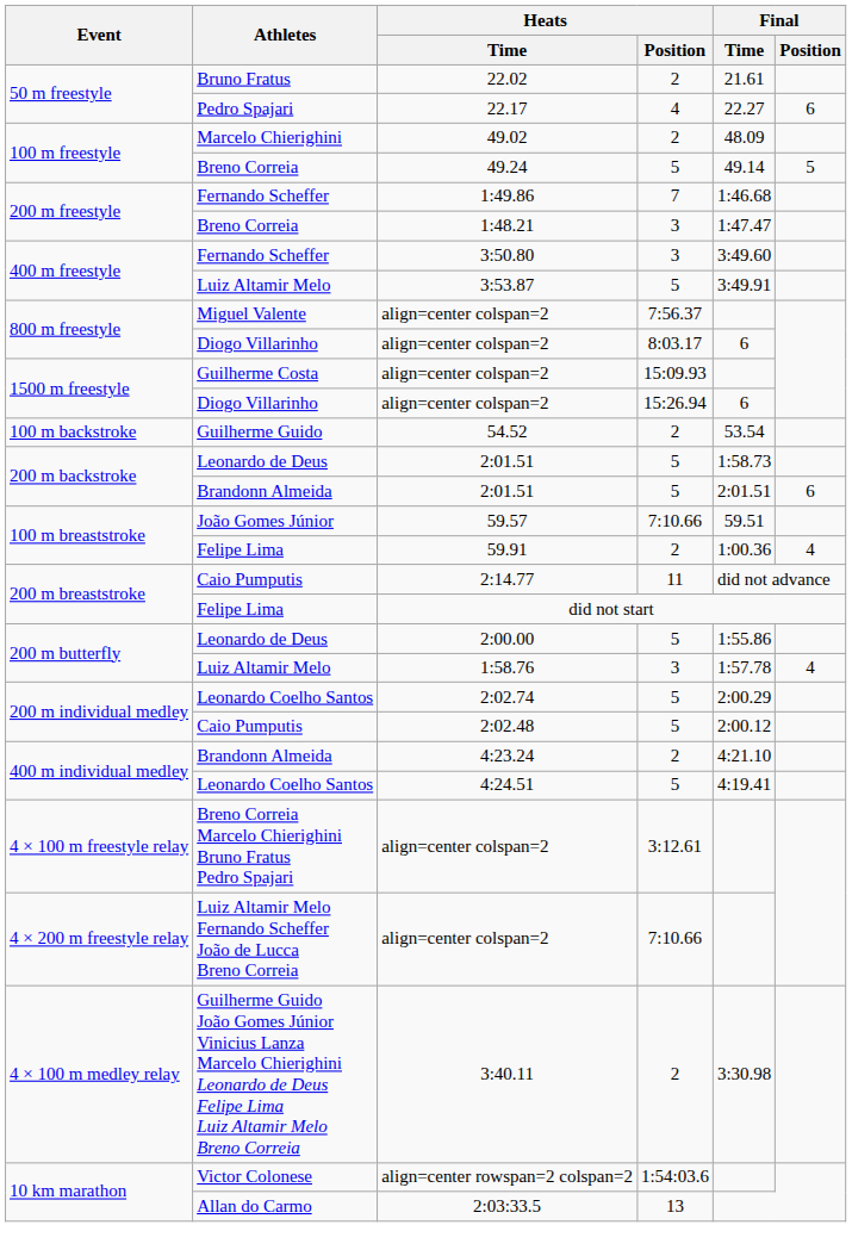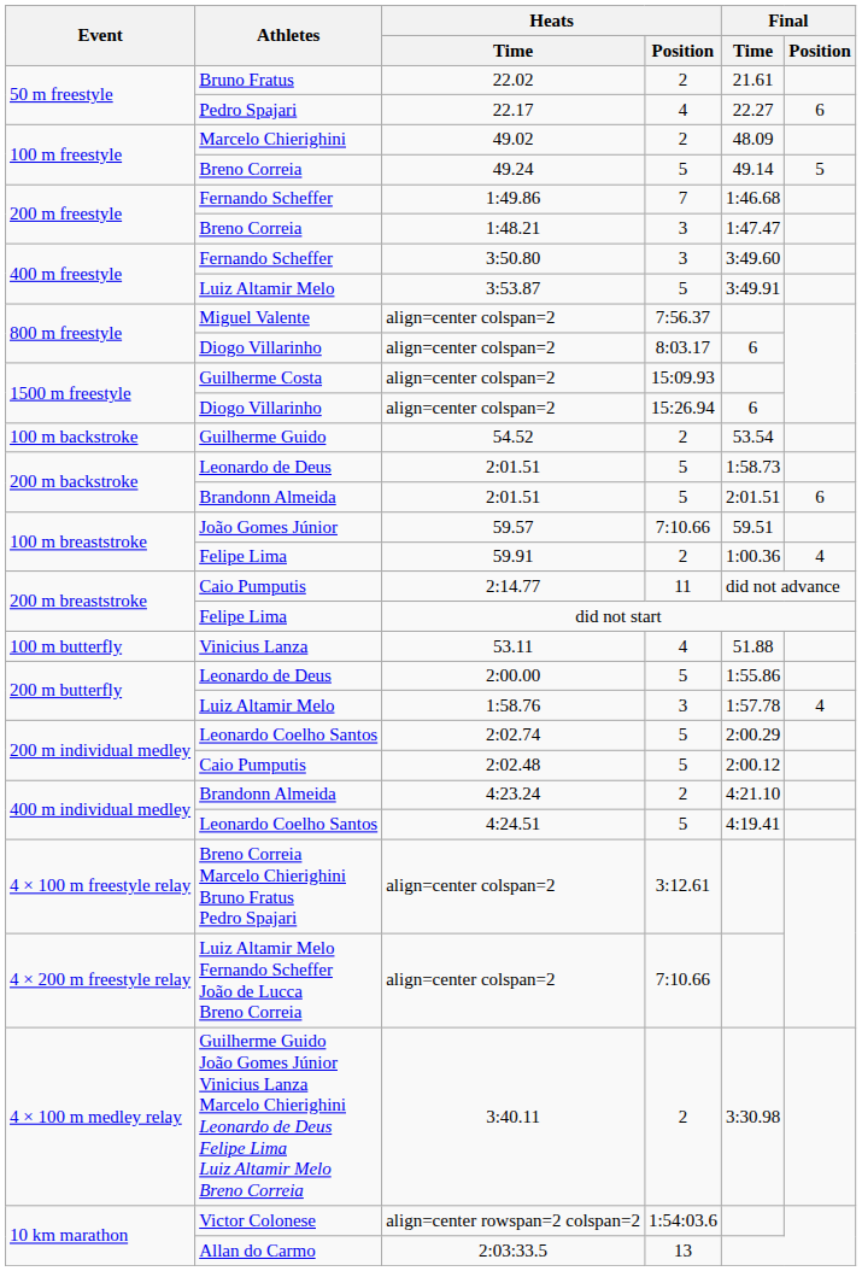+ row: 100 m butterfly | Vinicius Lanza | 53.11 | 4 | 51.88
